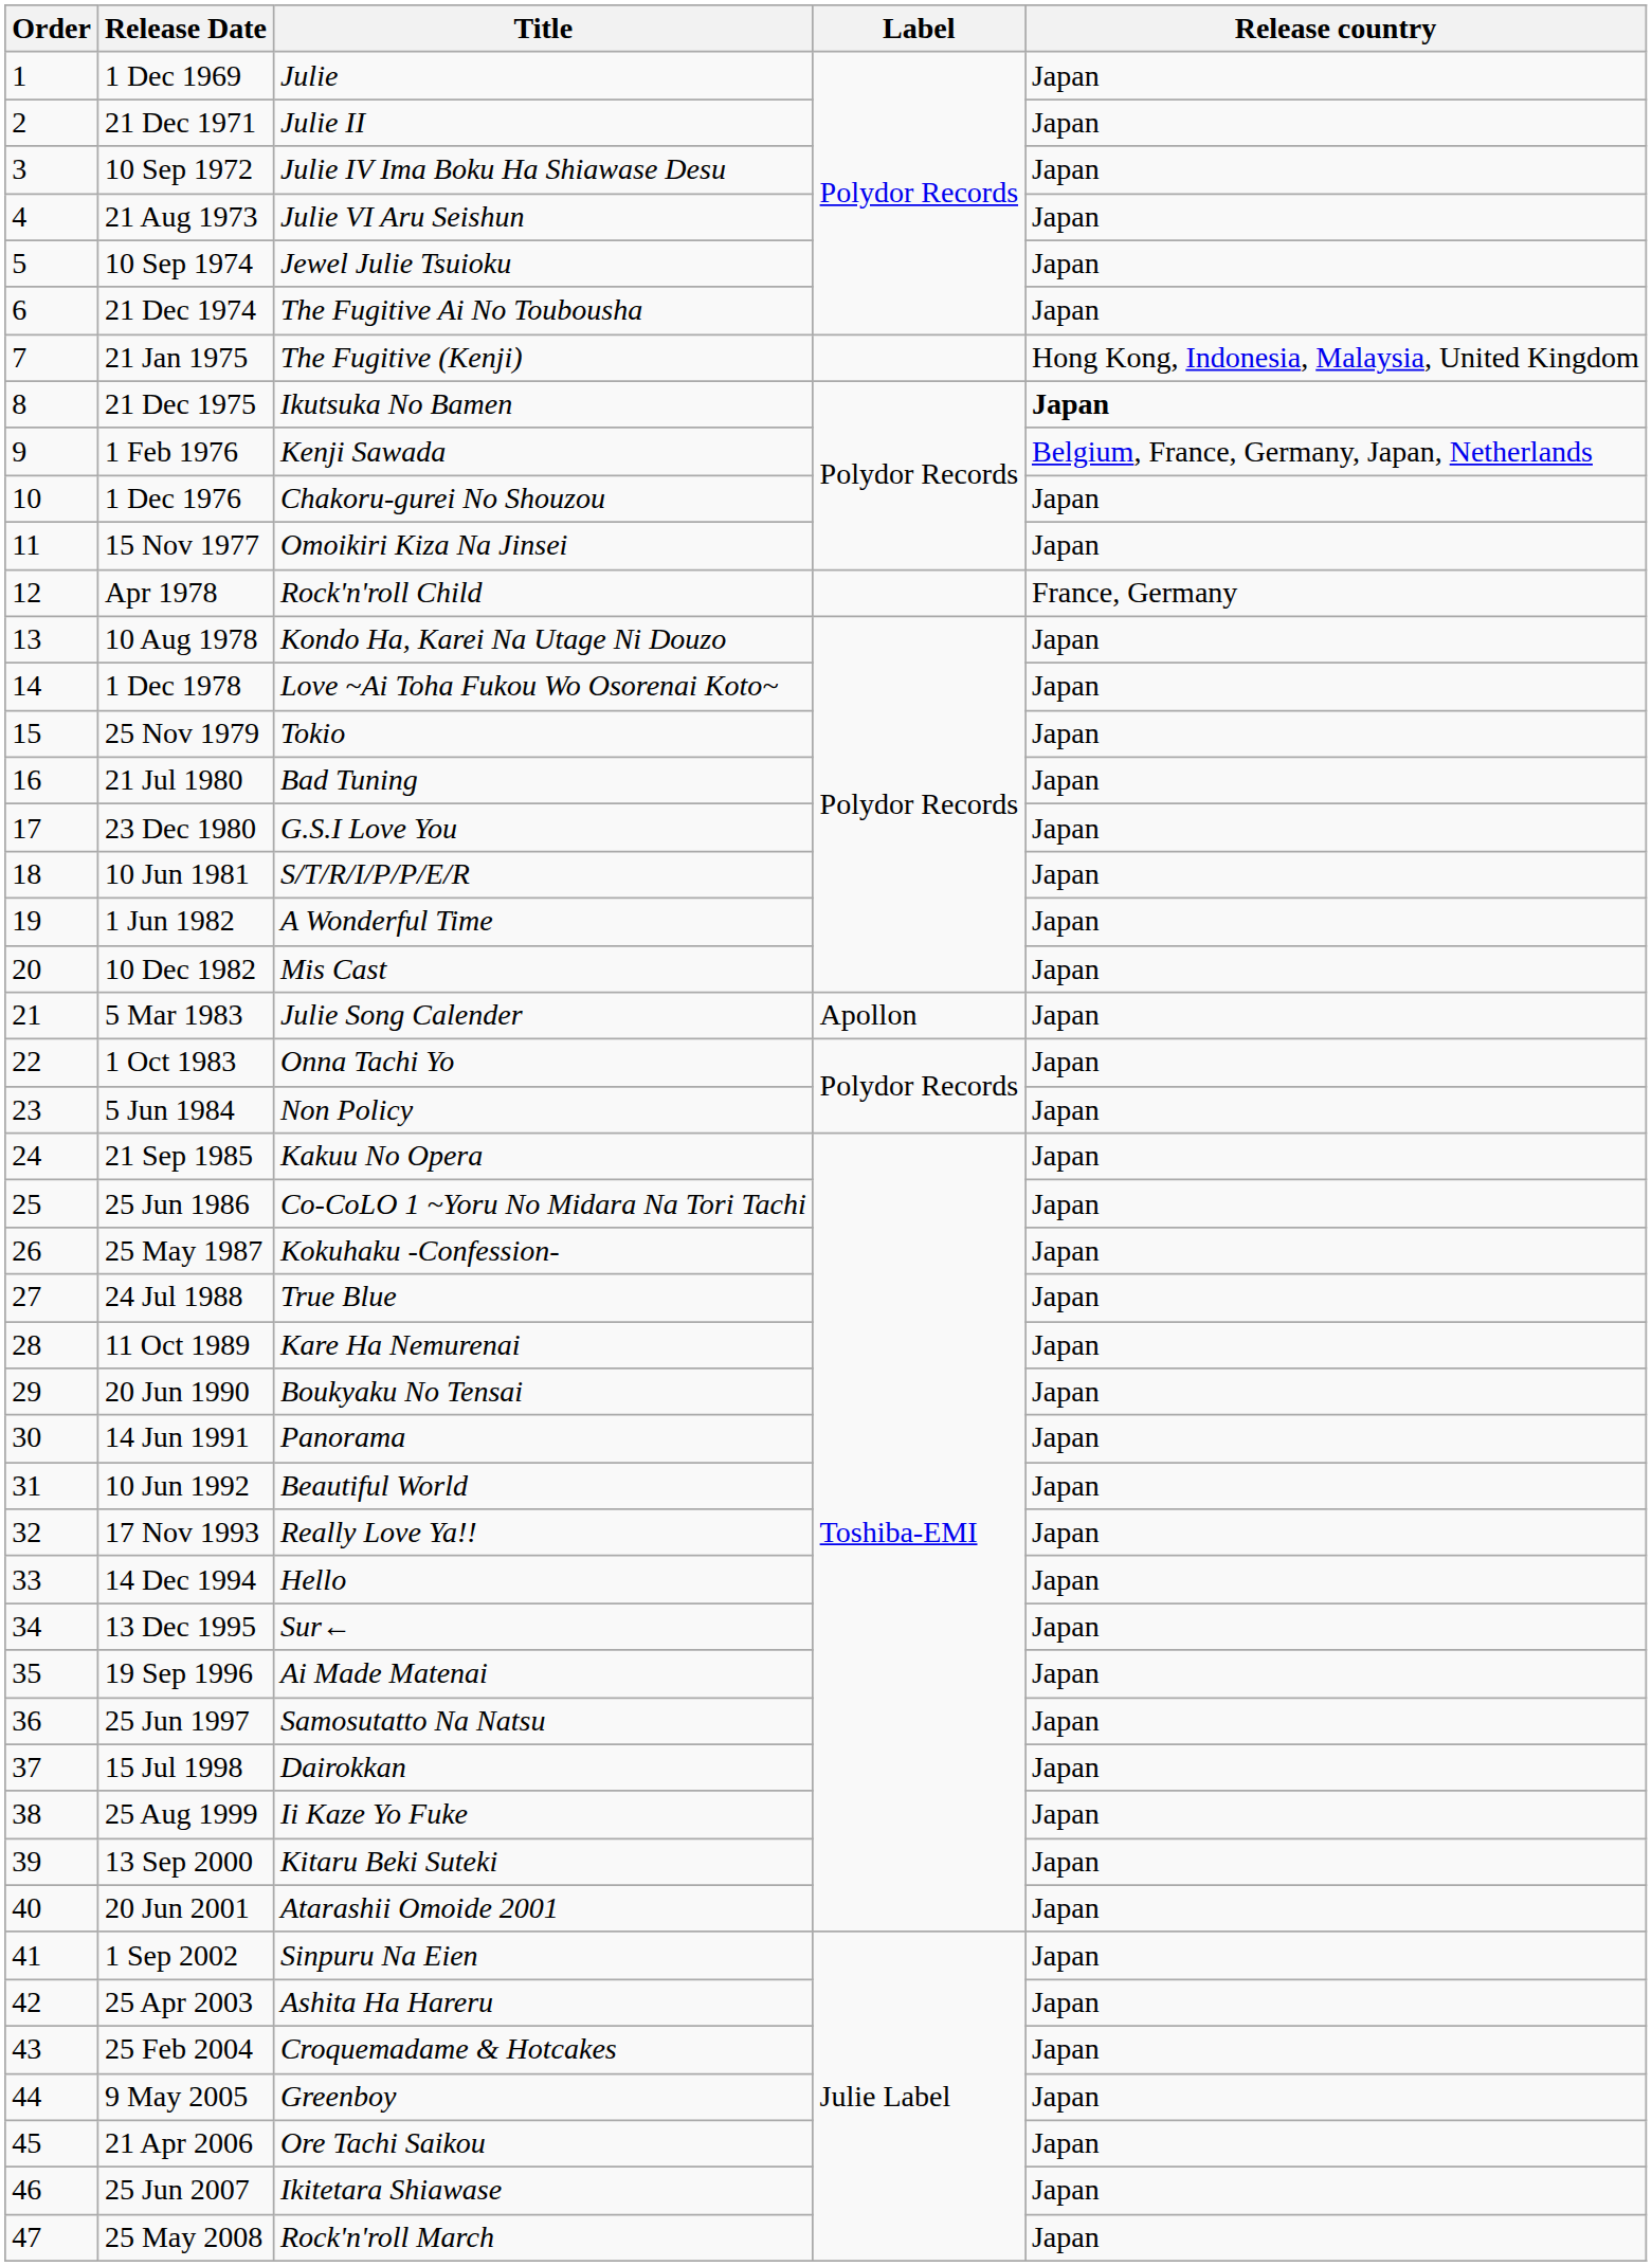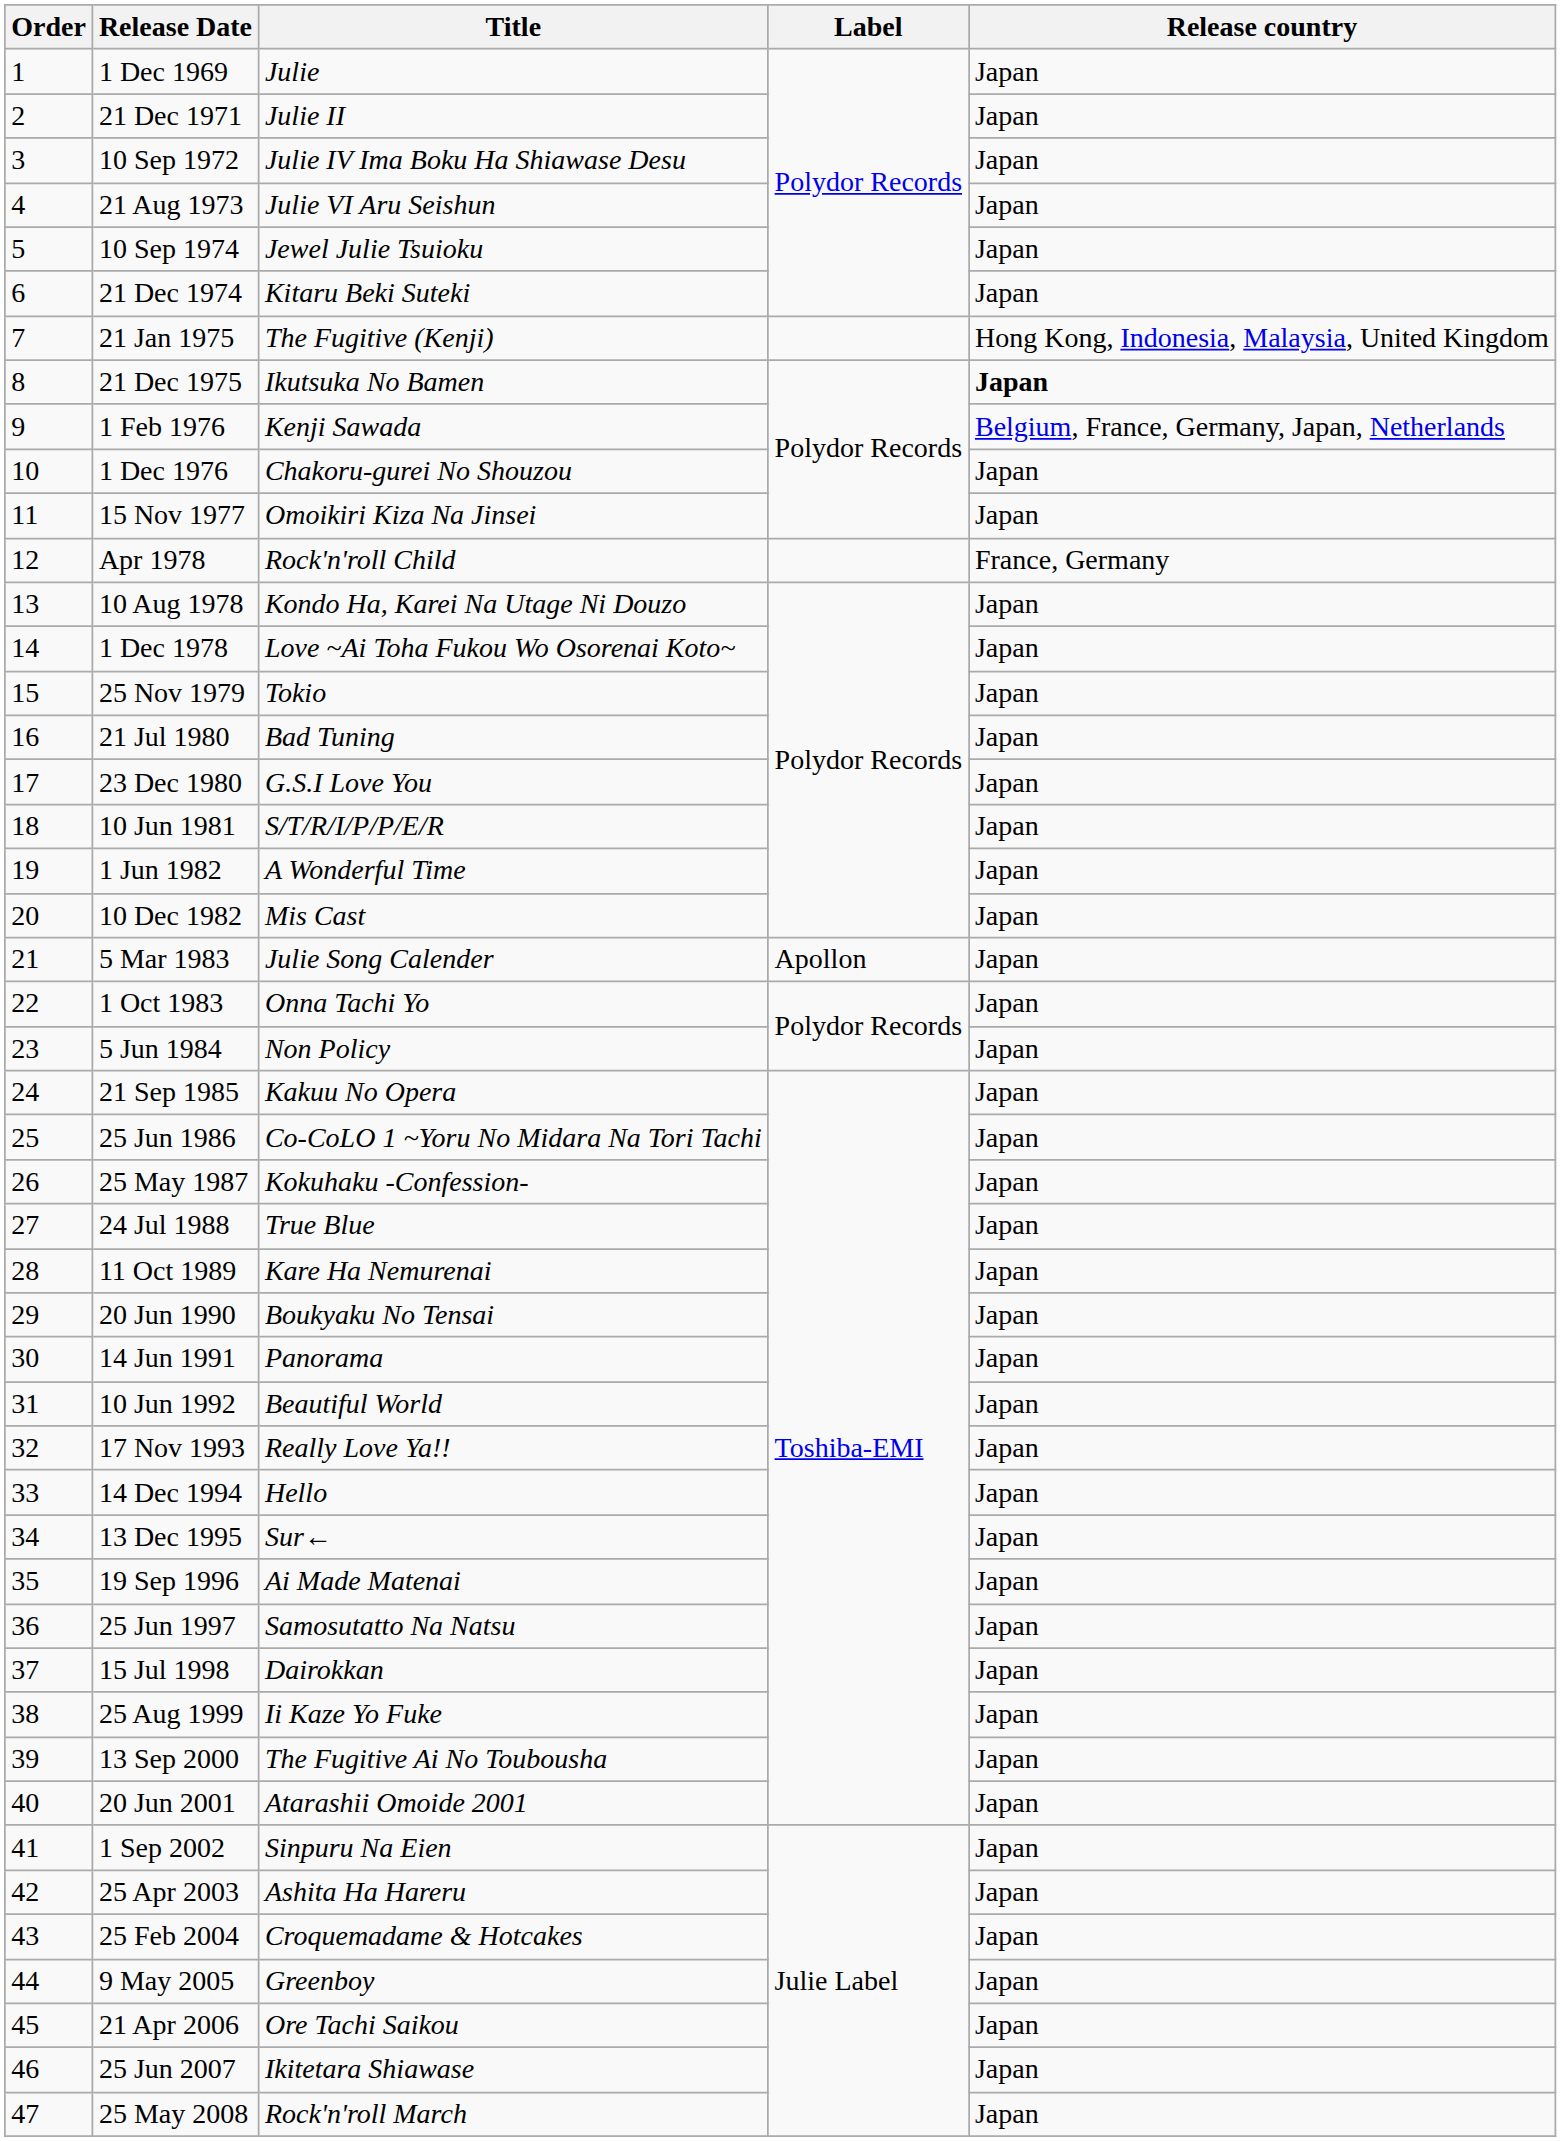21 Dec 1974 | Title: The Fugitive Ai No Toubousha -> Kitaru Beki Suteki
13 Sep 2000 | Title: Kitaru Beki Suteki -> The Fugitive Ai No Toubousha
